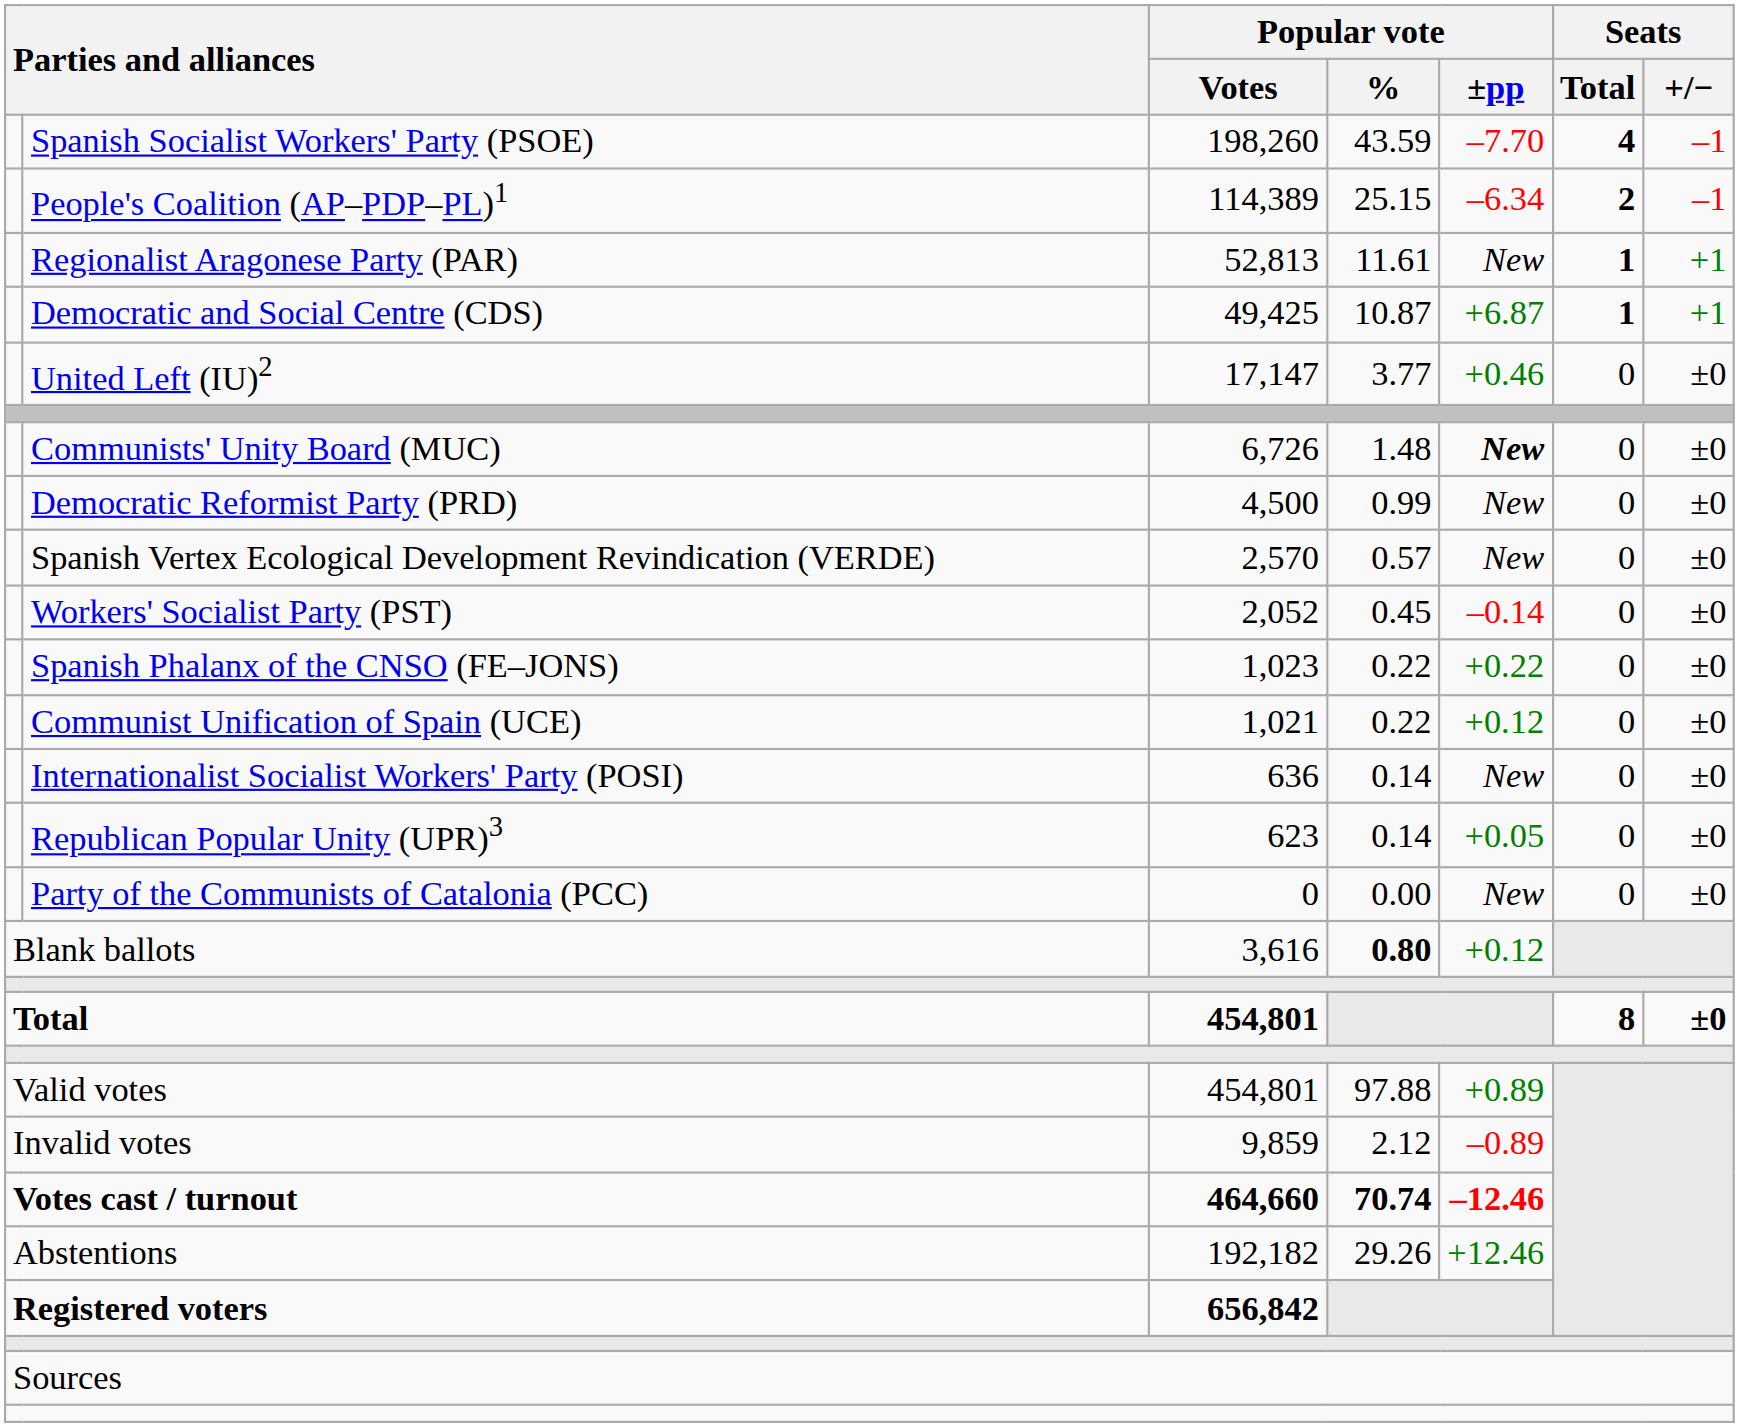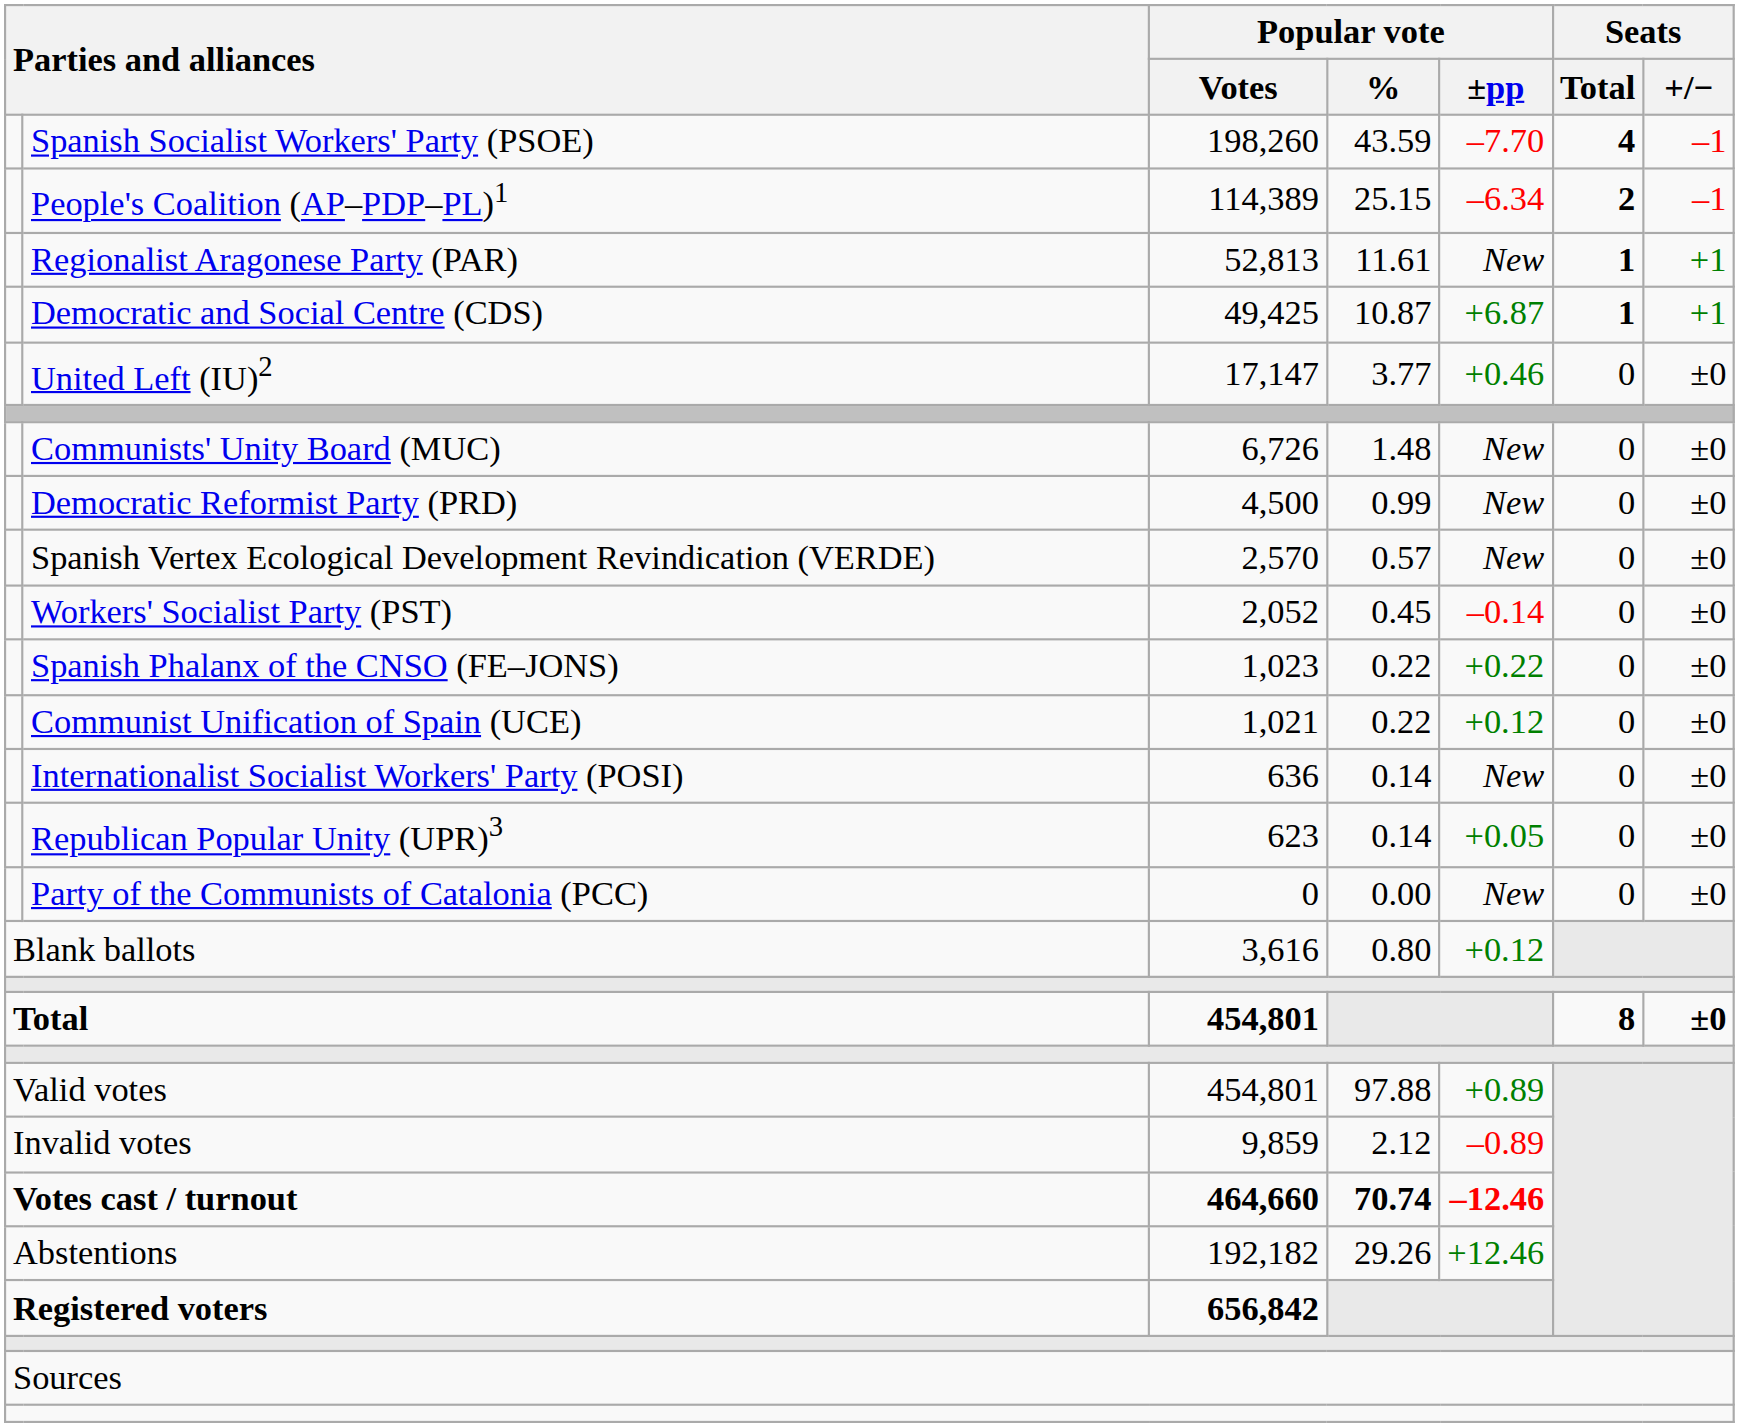Communists' Unity Board (MUC) | Popular vote / ±pp: bold -> normal
Blank ballots | Popular vote / %: bold -> normal
